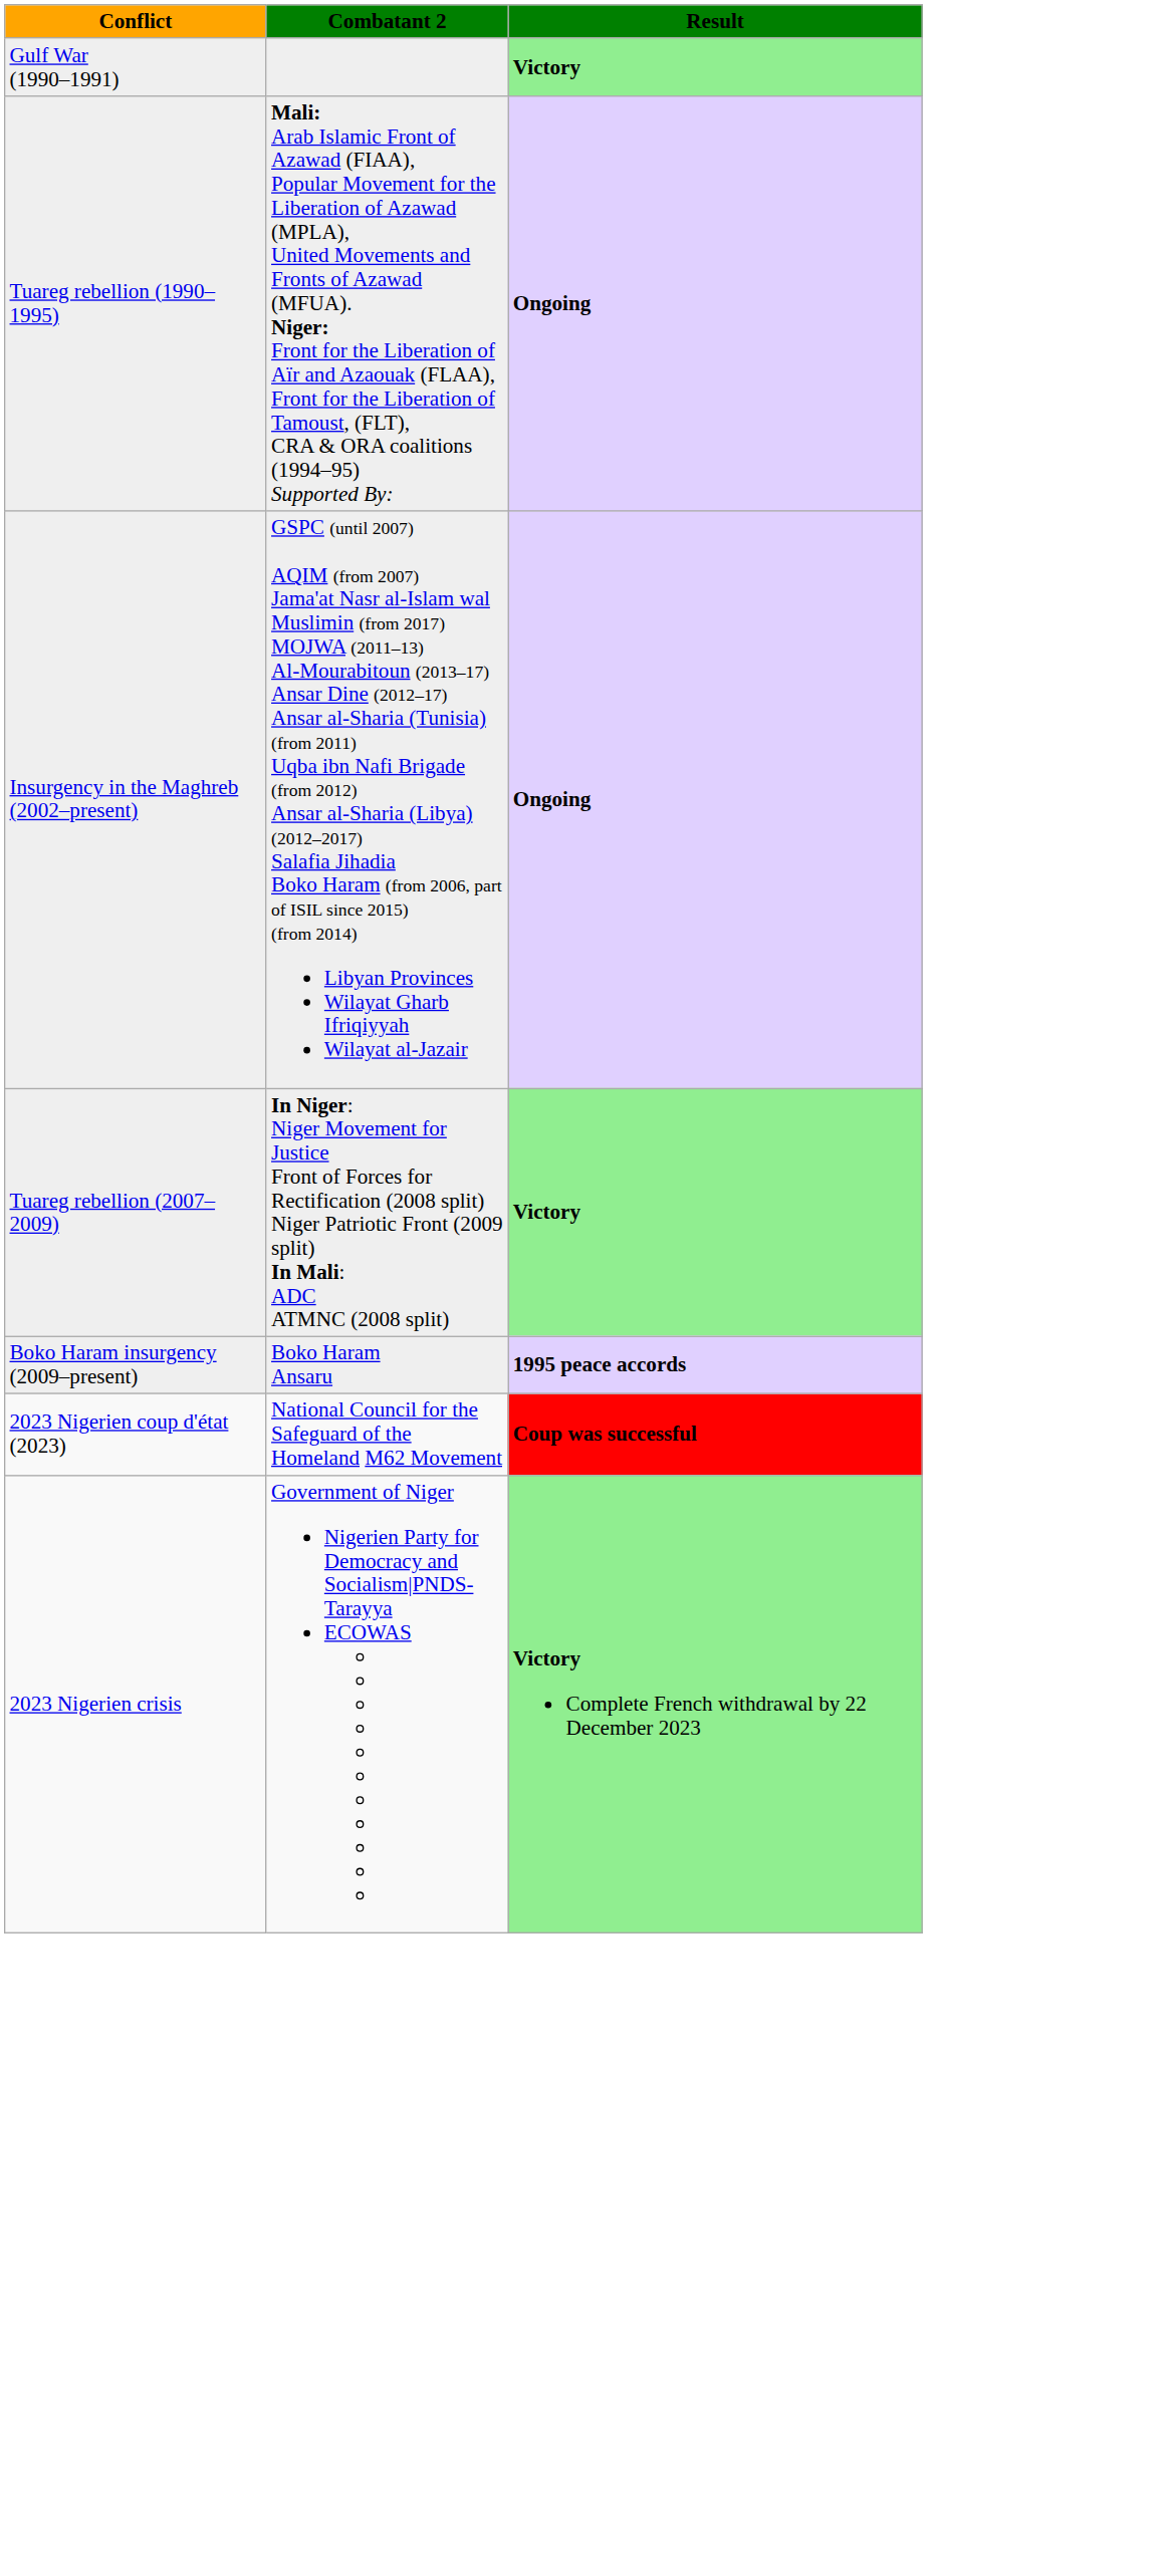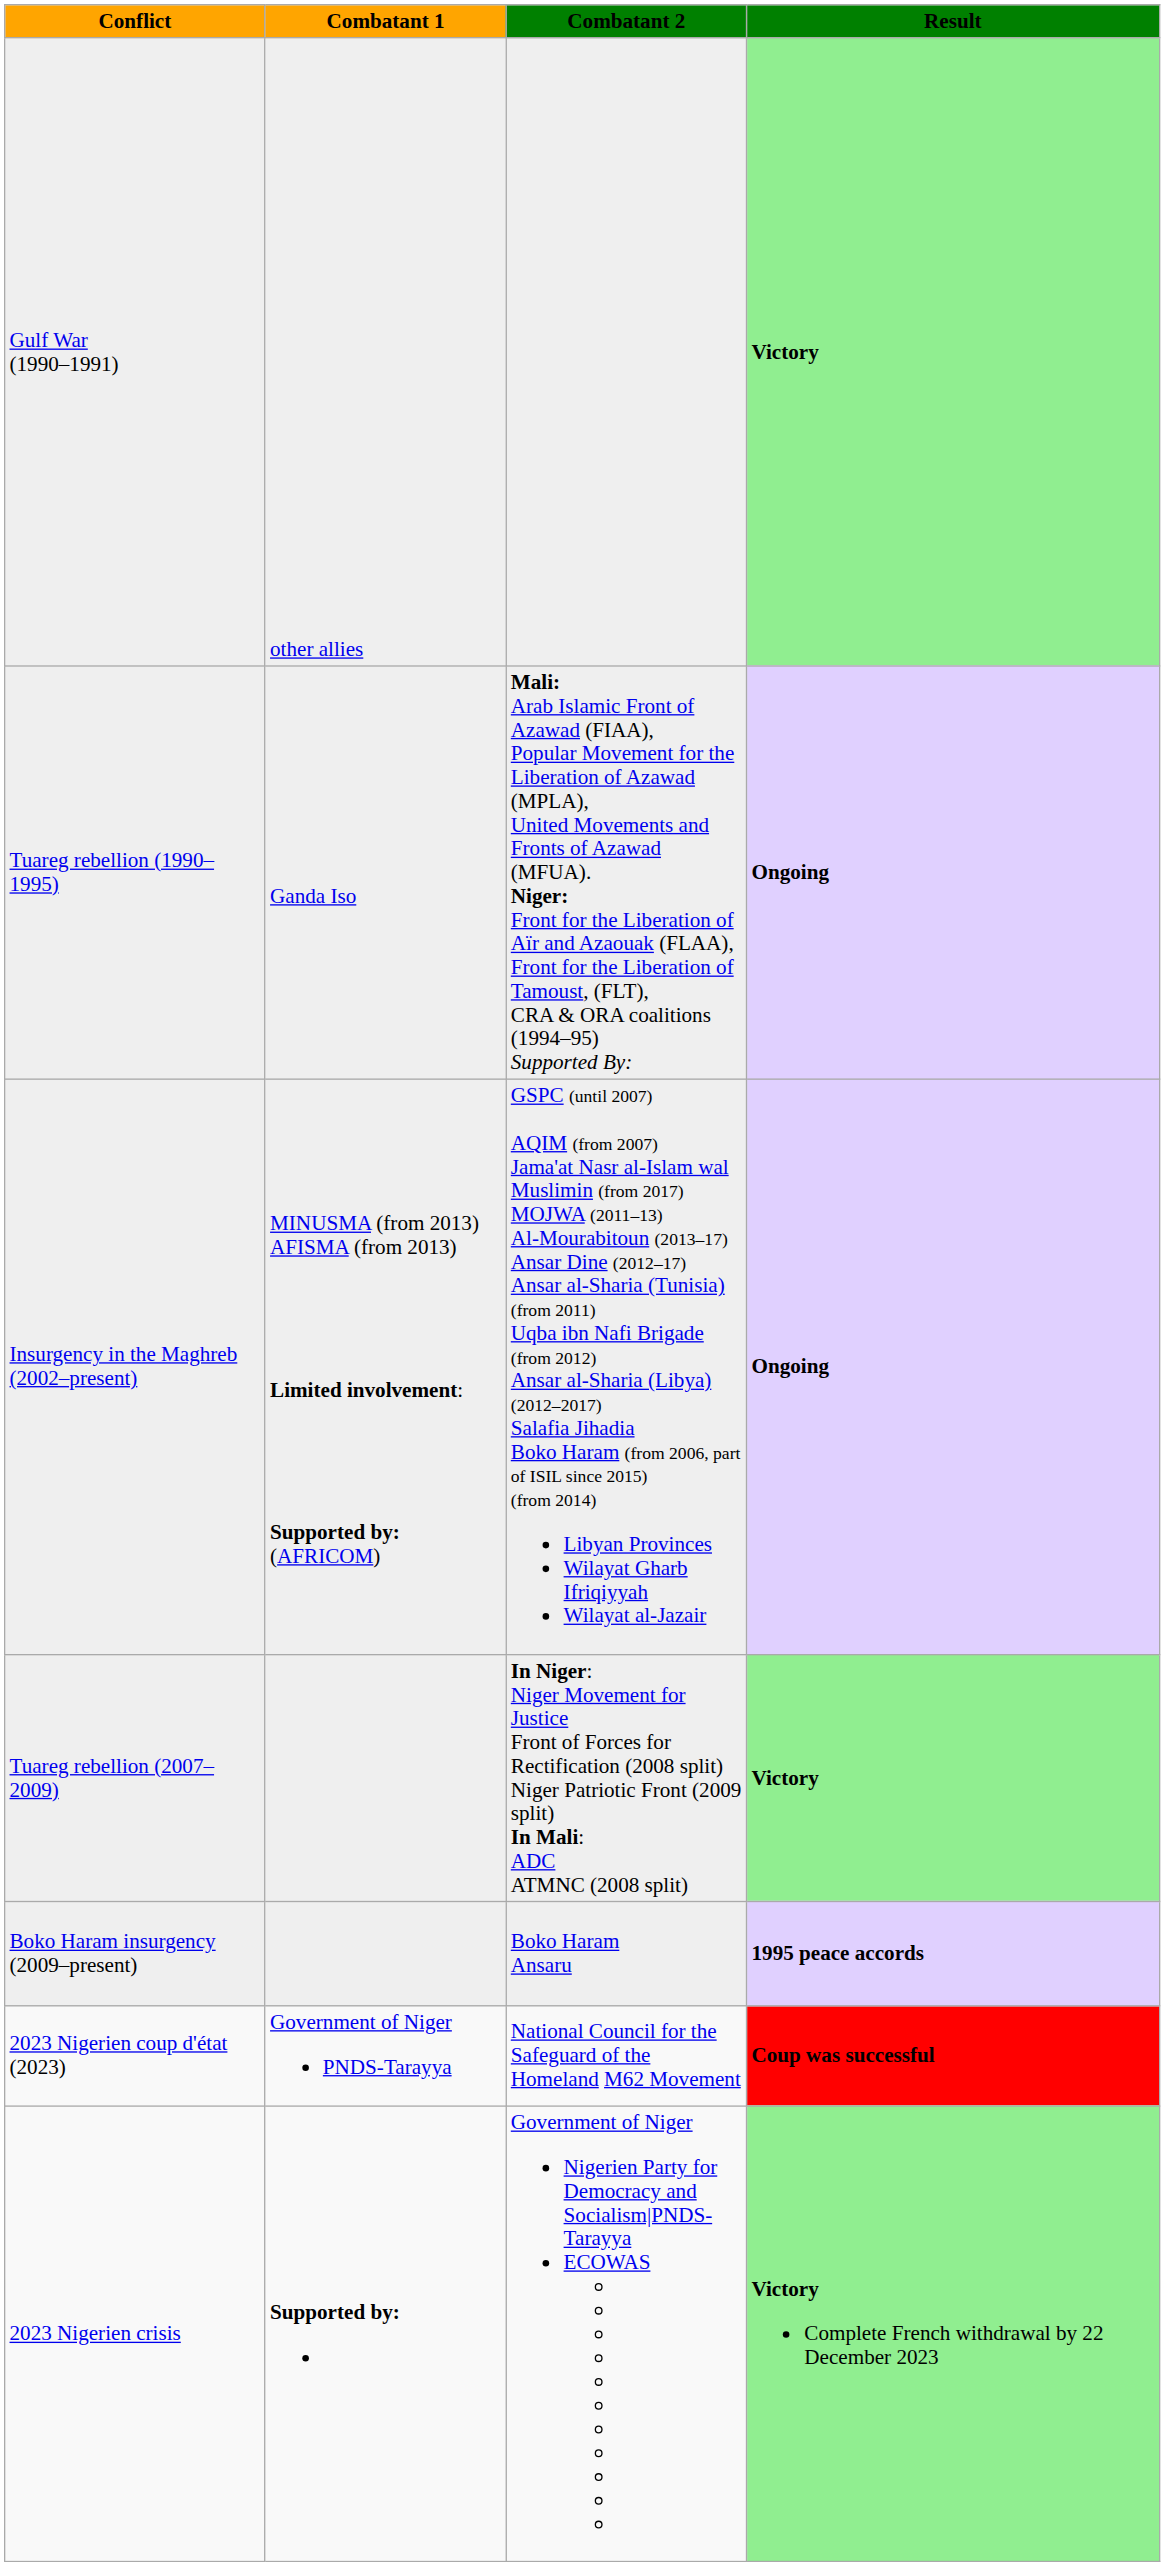+ column: Combatant 1 | other allies | Ganda Iso | MINUSMA (from 2013) AFISMA (from 2013) Limited involvement: Supported by: (AFRICOM) | Government of Niger PNDS-Tarayya | Supported by:
